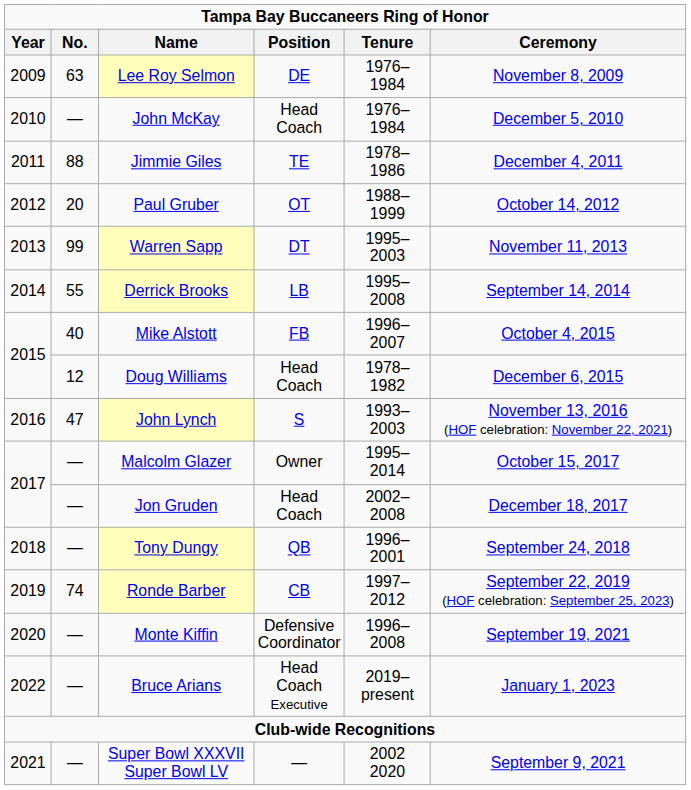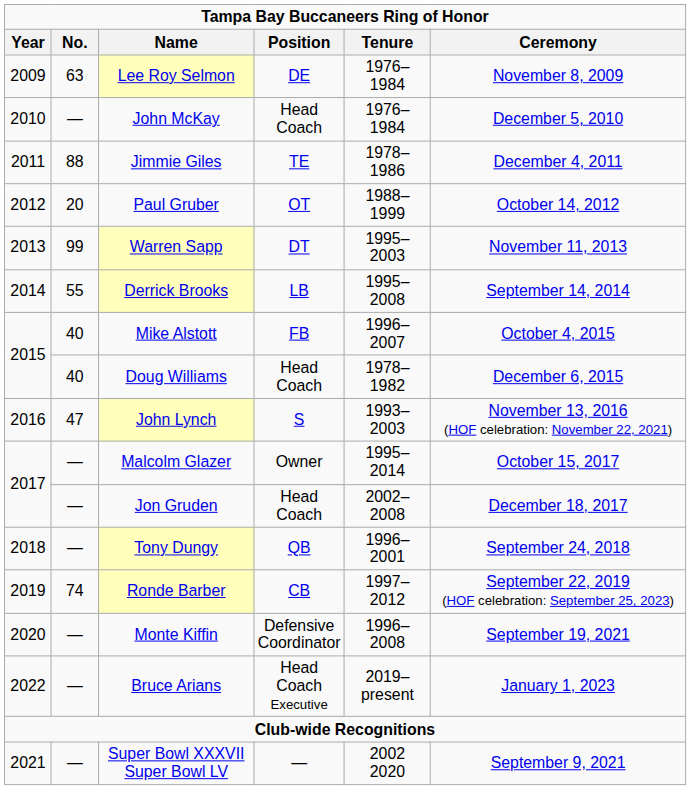Doug Williams | No.: 12 -> 40
